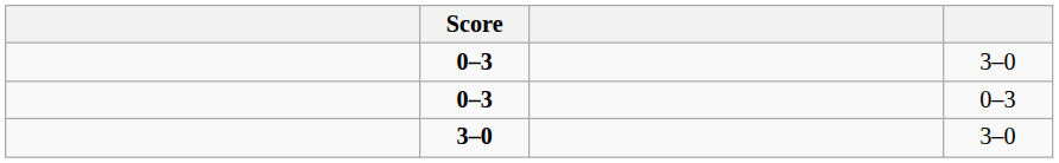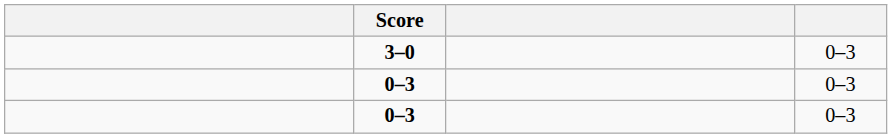row 2 | Score: 0–3 -> 3–0
row 2 | column 4: 3–0 -> 0–3
row 4 | Score: 3–0 -> 0–3
row 4 | column 4: 3–0 -> 0–3
